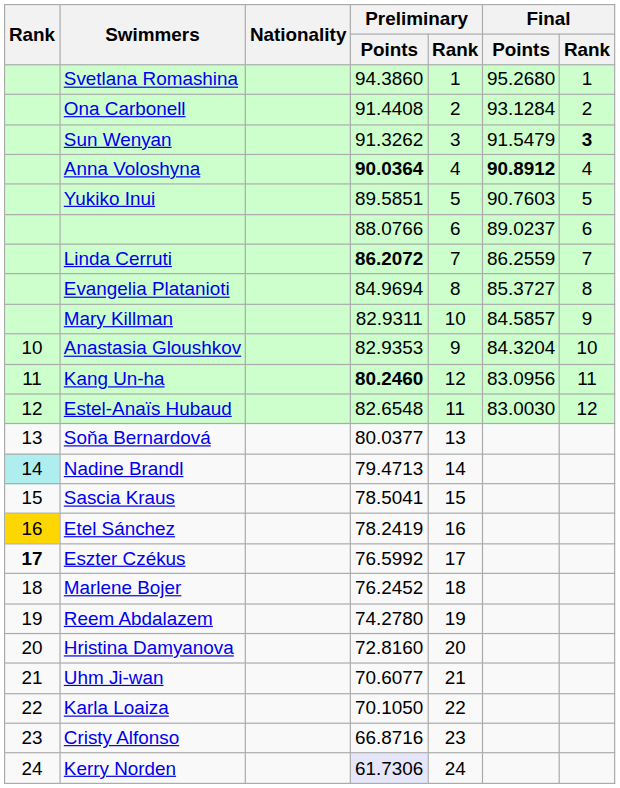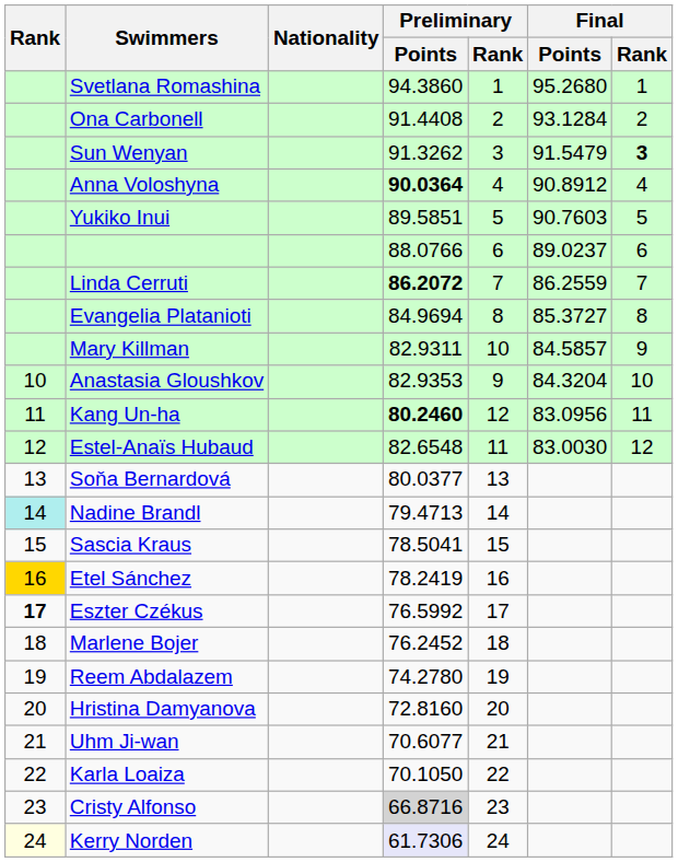Anna Voloshyna | Final / Points: bold -> normal
Cristy Alfonso | Preliminary / Points: no background -> lightgrey background
Kerry Norden | Rank: no background -> lightyellow background
